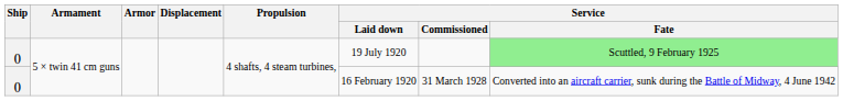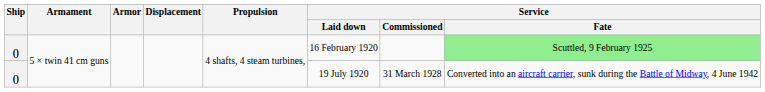row 3 | Service / Laid down: 19 July 1920 -> 16 February 1920
row 4 | Service / Laid down: 16 February 1920 -> 19 July 1920
